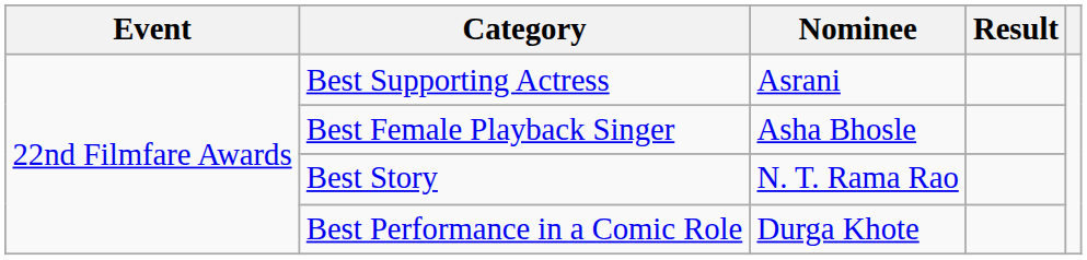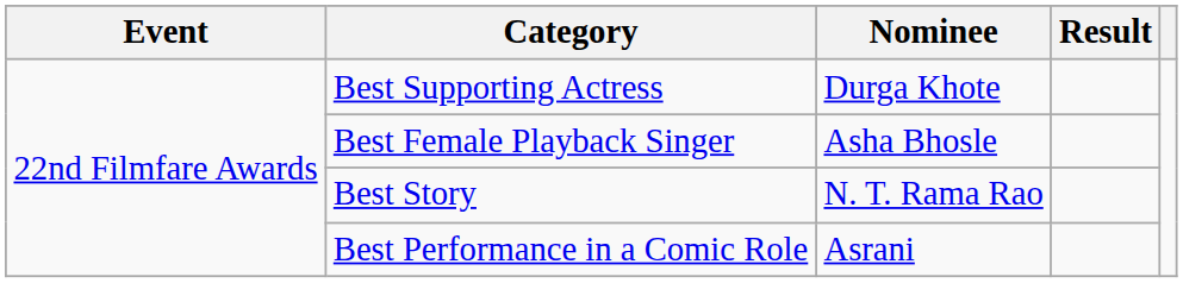Best Supporting Actress | Nominee: Asrani -> Durga Khote
Best Performance in a Comic Role | Nominee: Durga Khote -> Asrani
